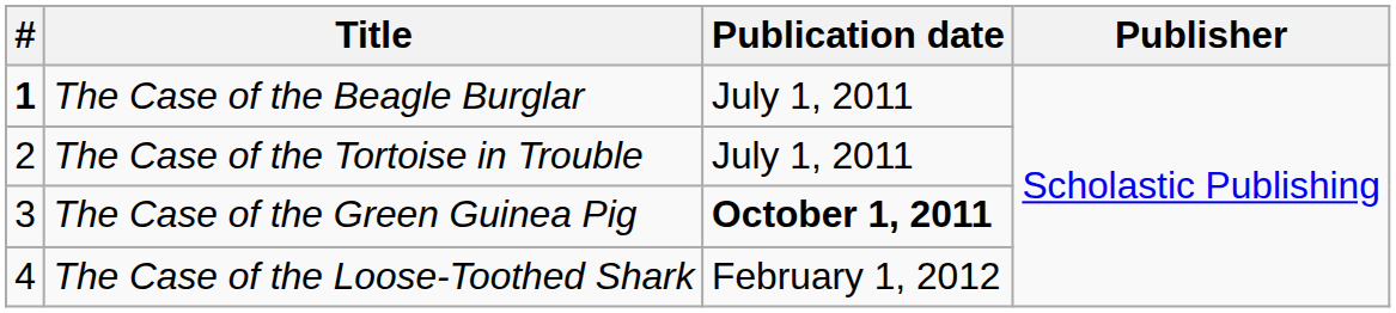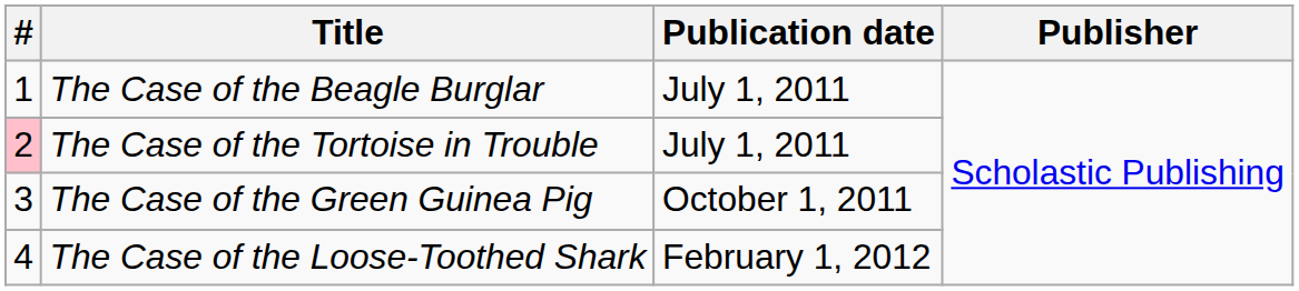The Case of the Beagle Burglar | #: bold -> normal
The Case of the Tortoise in Trouble | #: no background -> pink background
The Case of the Green Guinea Pig | Publication date: bold -> normal
